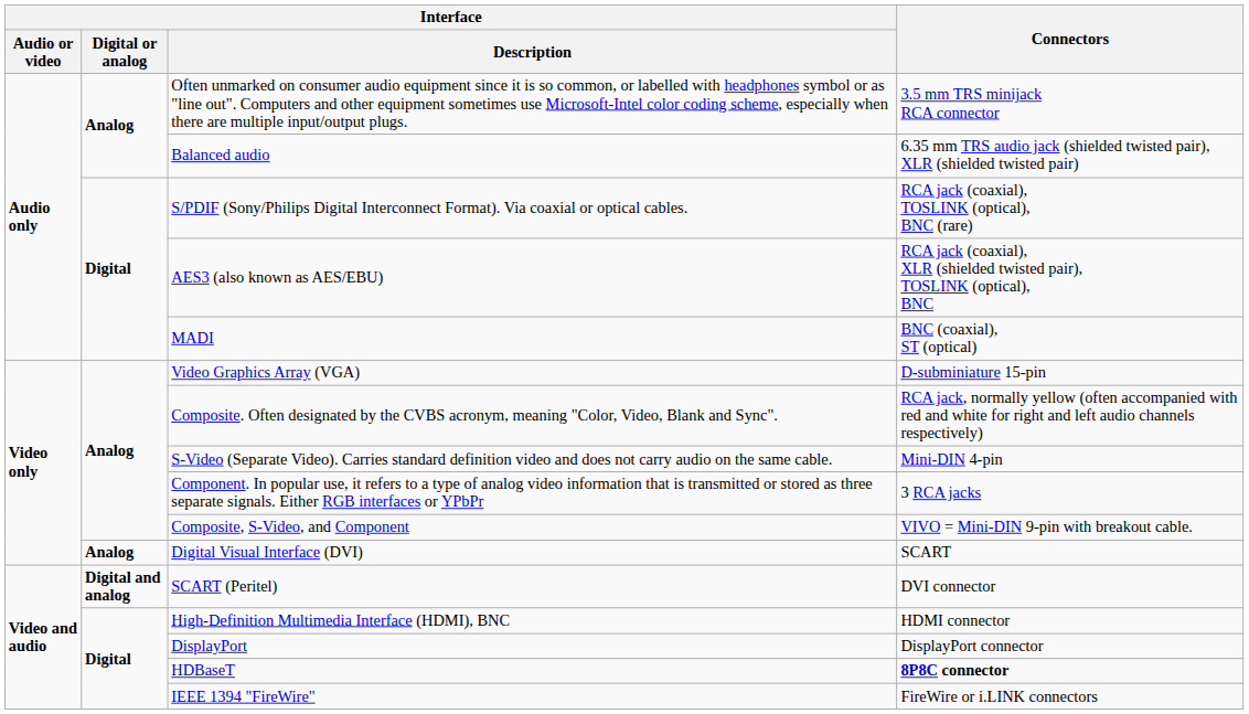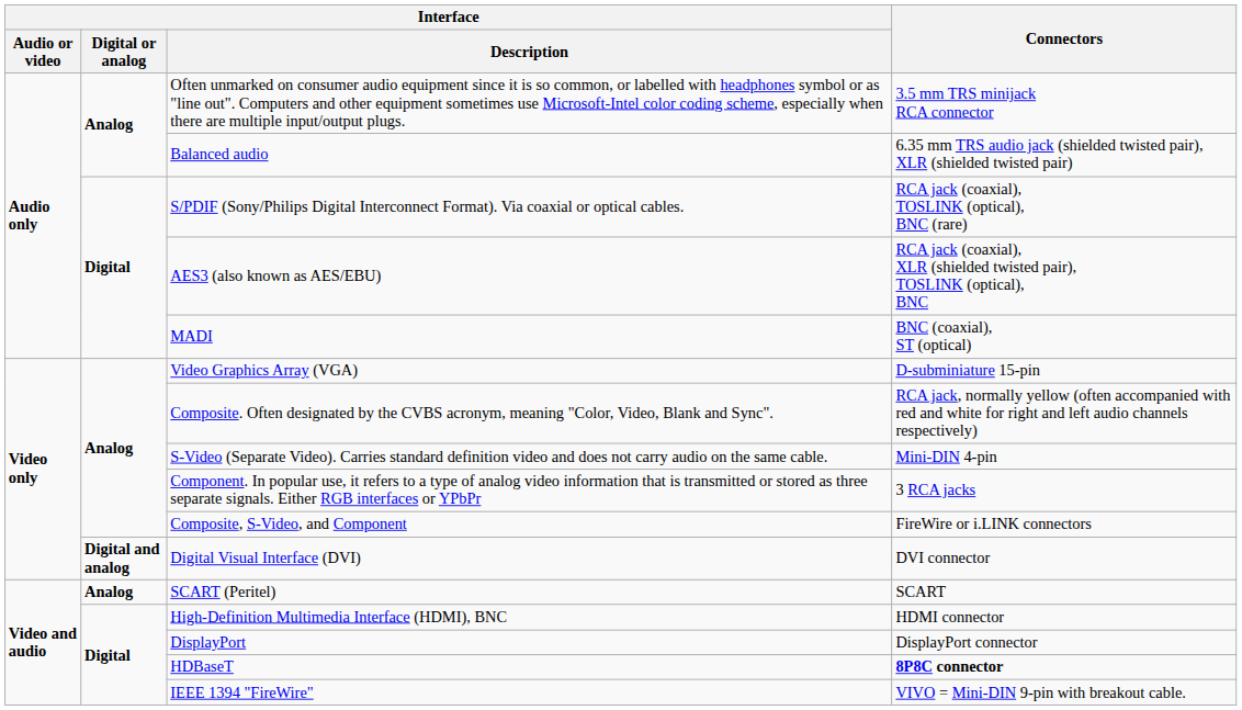Composite, S-Video, and Component | Connectors: VIVO = Mini-DIN 9-pin with breakout cable. -> FireWire or i.LINK connectors
Digital Visual Interface (DVI) | Interface / Digital or analog: Analog -> Digital and analog
Digital Visual Interface (DVI) | Connectors: SCART -> DVI connector
SCART (Peritel) | Interface / Digital or analog: Digital and analog -> Analog
SCART (Peritel) | Connectors: DVI connector -> SCART
IEEE 1394 "FireWire" | Connectors: FireWire or i.LINK connectors -> VIVO = Mini-DIN 9-pin with breakout cable.
